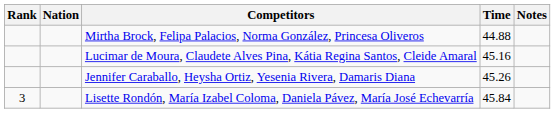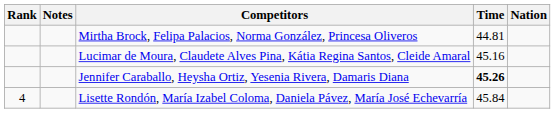columns swapped: Nation <-> Notes
row 2 | Time: 44.88 -> 44.81
row 4 | Time: normal -> bold
row 5 | Rank: 3 -> 4
